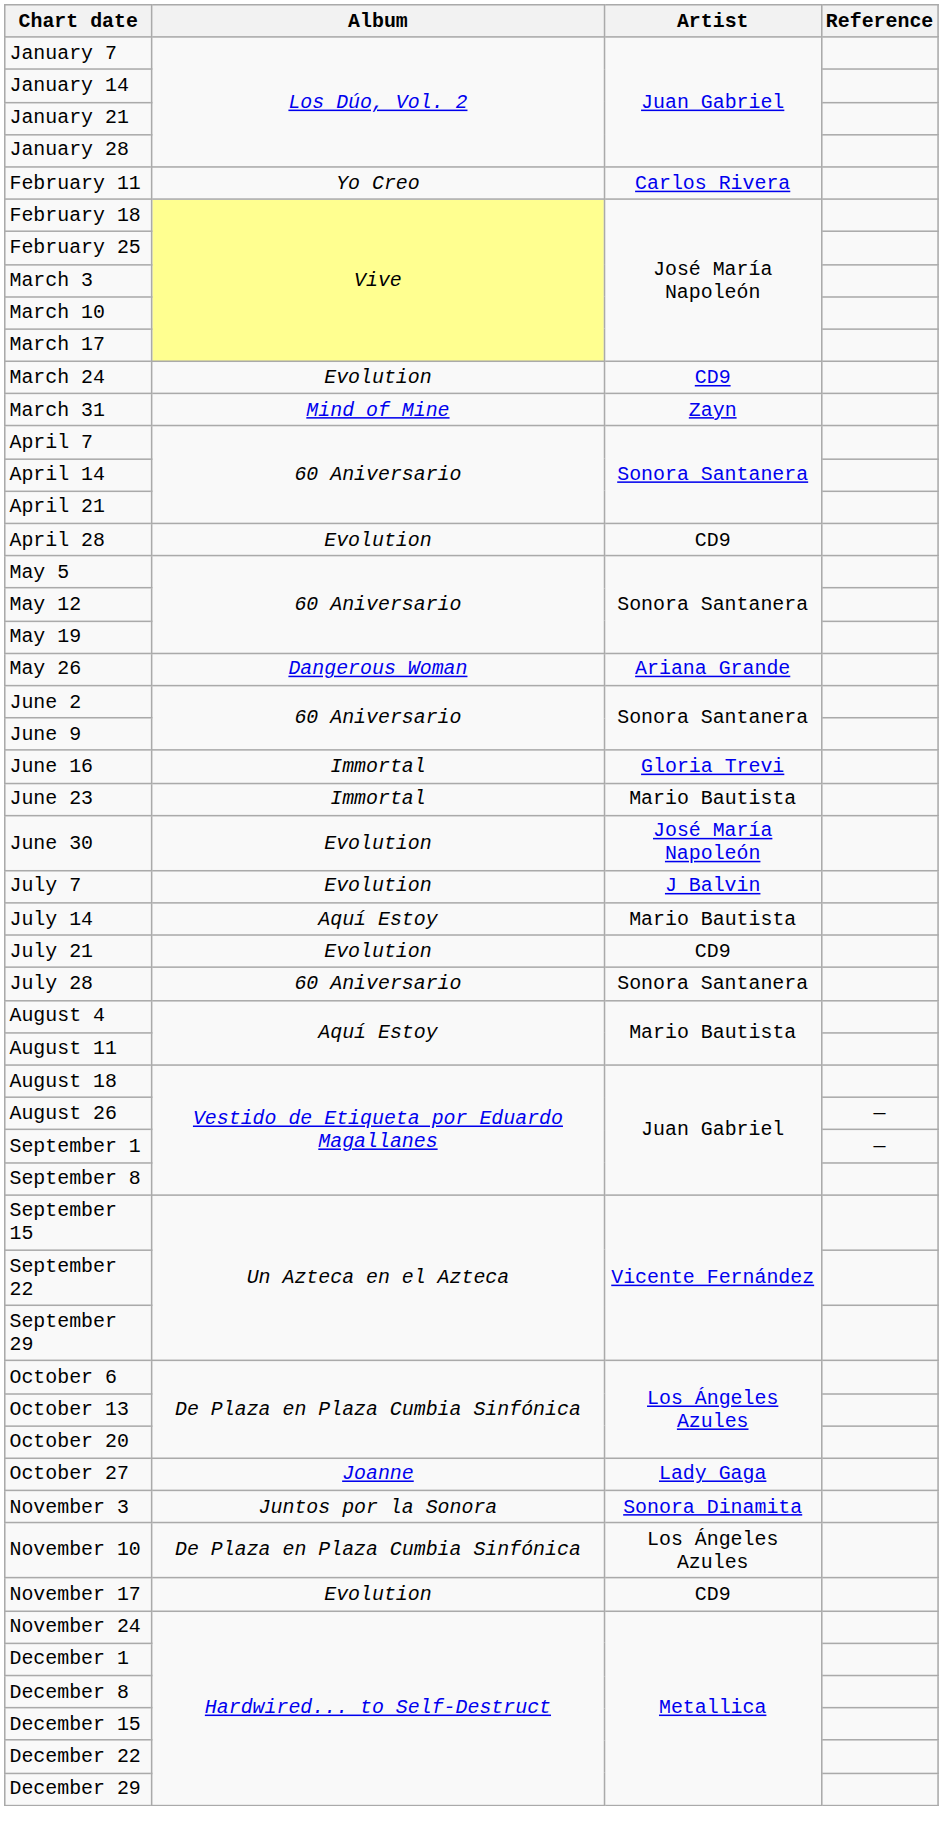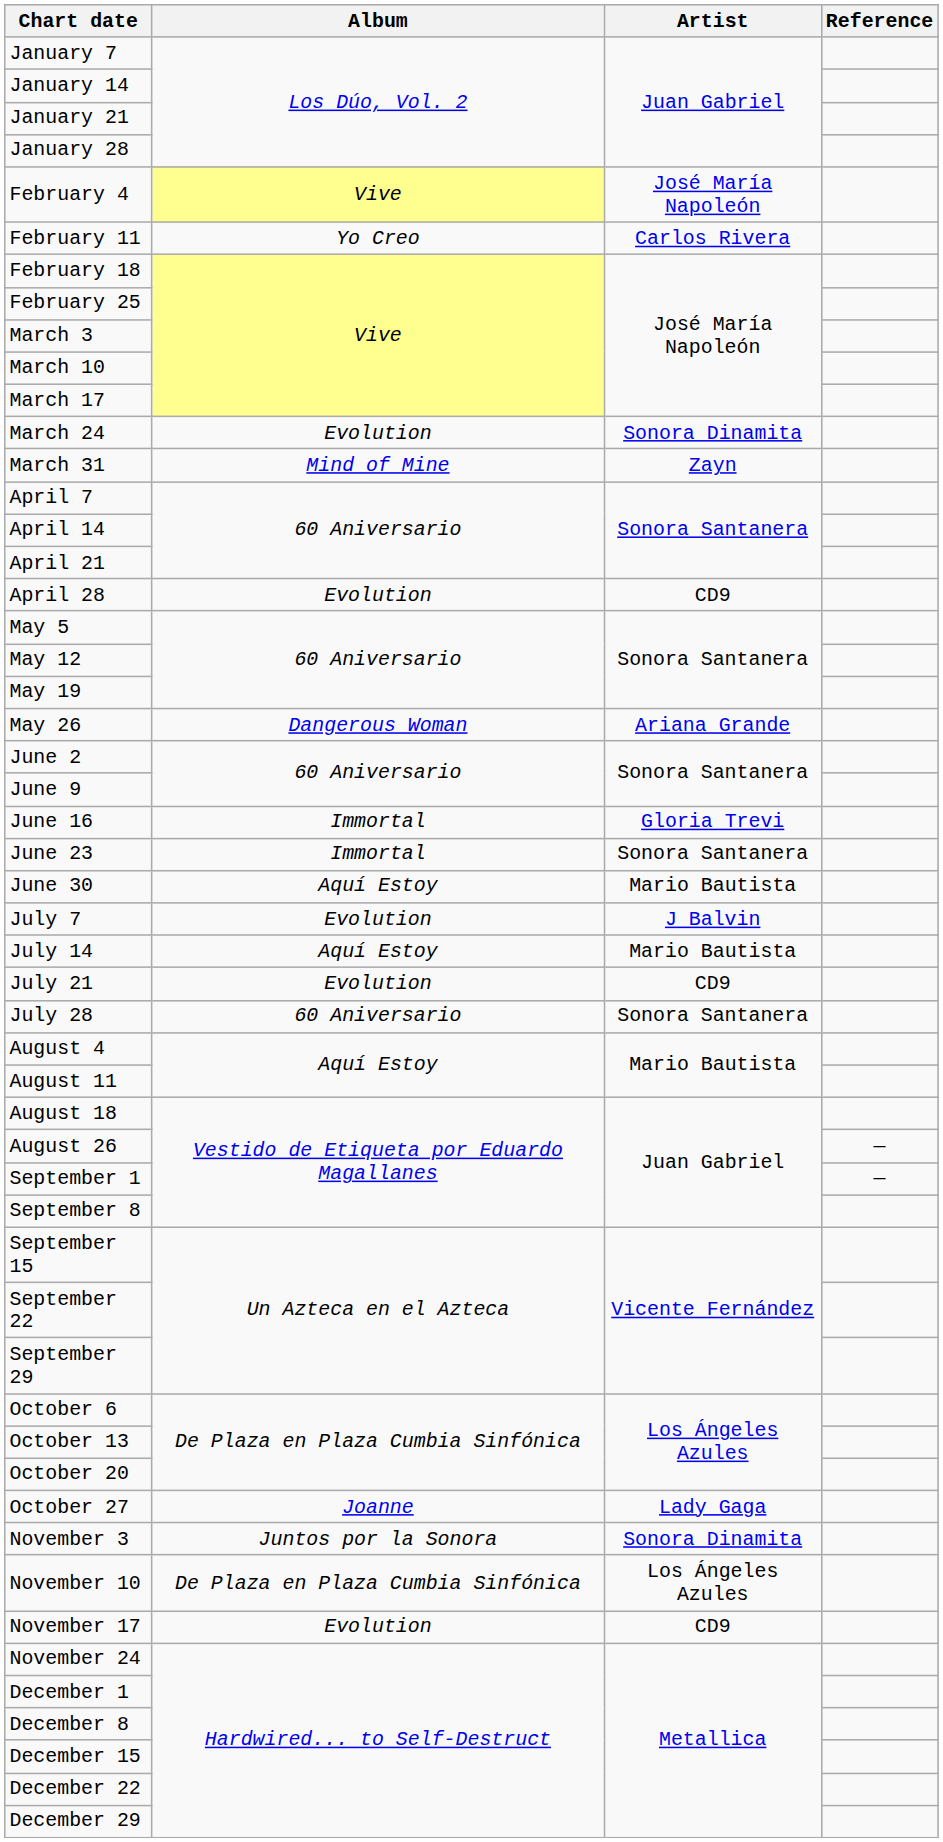+ row: February 4 | Vive | José María Napoleón
March 24 | Artist: CD9 -> Sonora Dinamita
June 23 | Artist: Mario Bautista -> Sonora Santanera
June 30 | Album: Evolution -> Aquí Estoy
June 30 | Artist: José María Napoleón -> Mario Bautista
